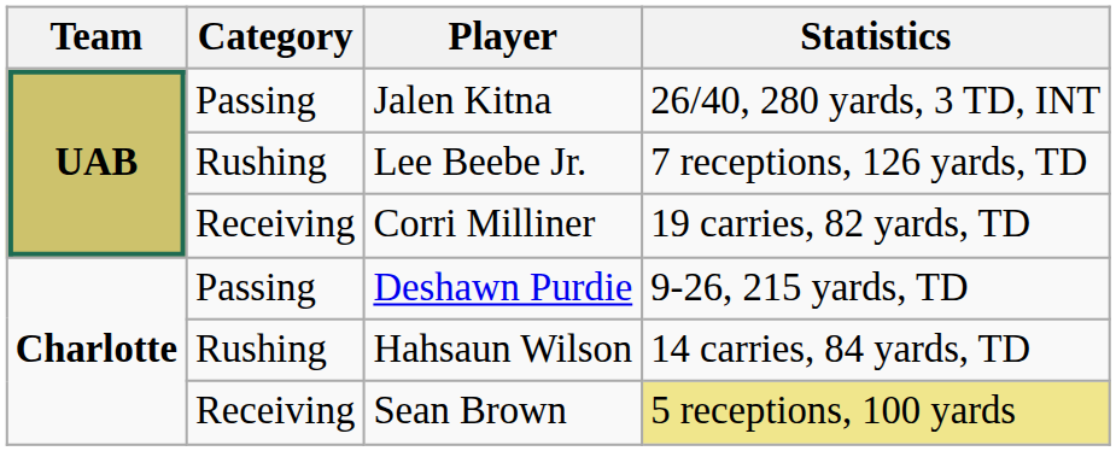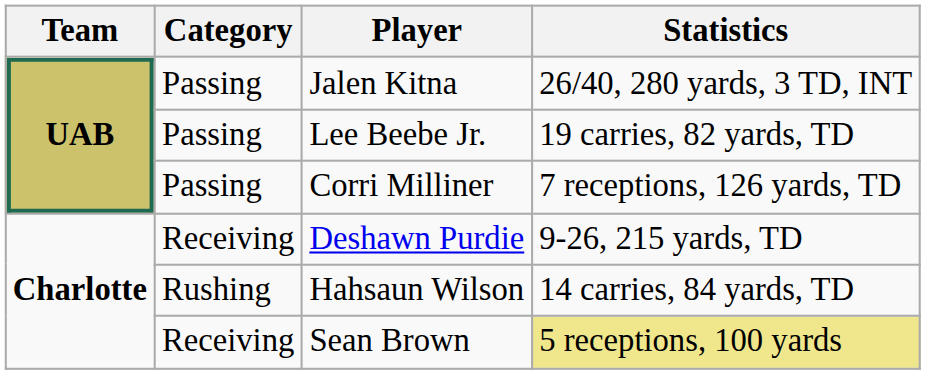Lee Beebe Jr. | Category: Rushing -> Passing
Lee Beebe Jr. | Statistics: 7 receptions, 126 yards, TD -> 19 carries, 82 yards, TD
Corri Milliner | Category: Receiving -> Passing
Corri Milliner | Statistics: 19 carries, 82 yards, TD -> 7 receptions, 126 yards, TD
Deshawn Purdie | Category: Passing -> Receiving
